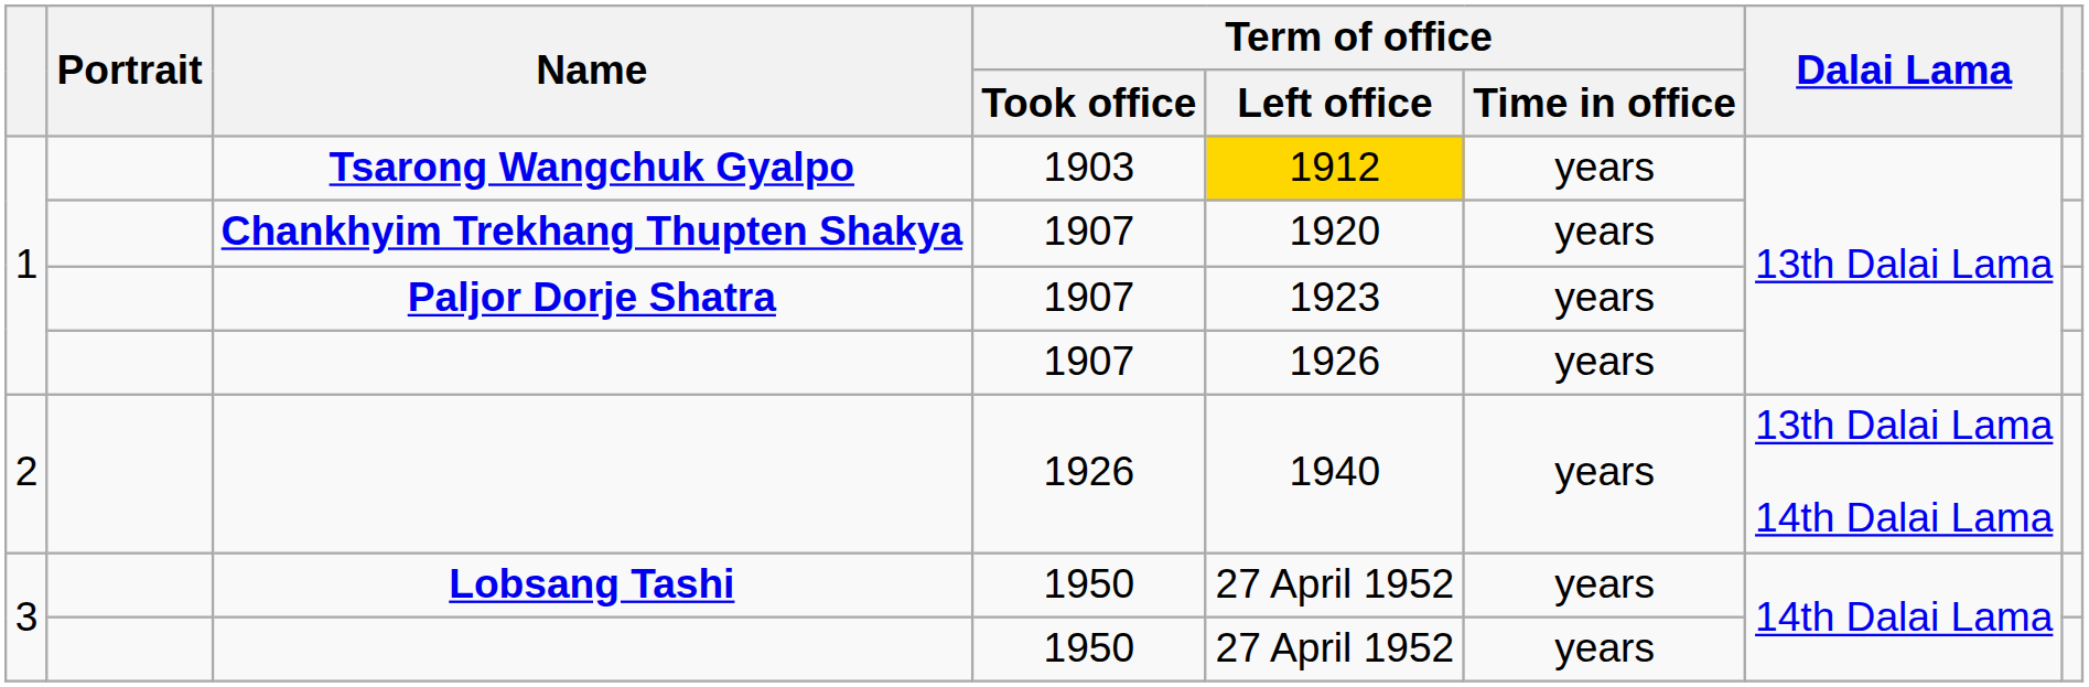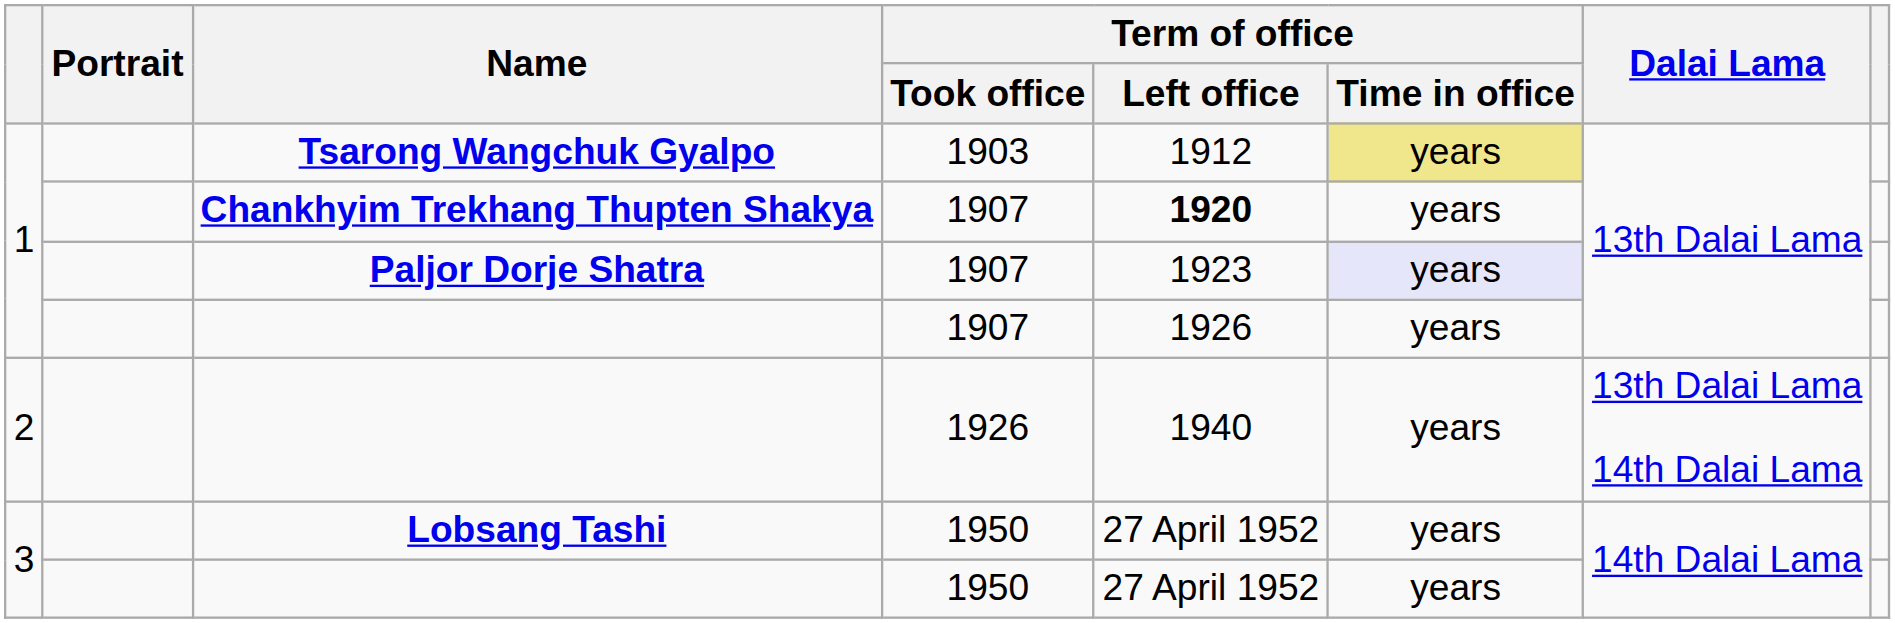Tsarong Wangchuk Gyalpo | Term of office / Left office: gold background -> no background
Tsarong Wangchuk Gyalpo | Term of office / Time in office: no background -> khaki background
Chankhyim Trekhang Thupten Shakya | Term of office / Left office: normal -> bold
Paljor Dorje Shatra | Term of office / Time in office: no background -> lavender background
